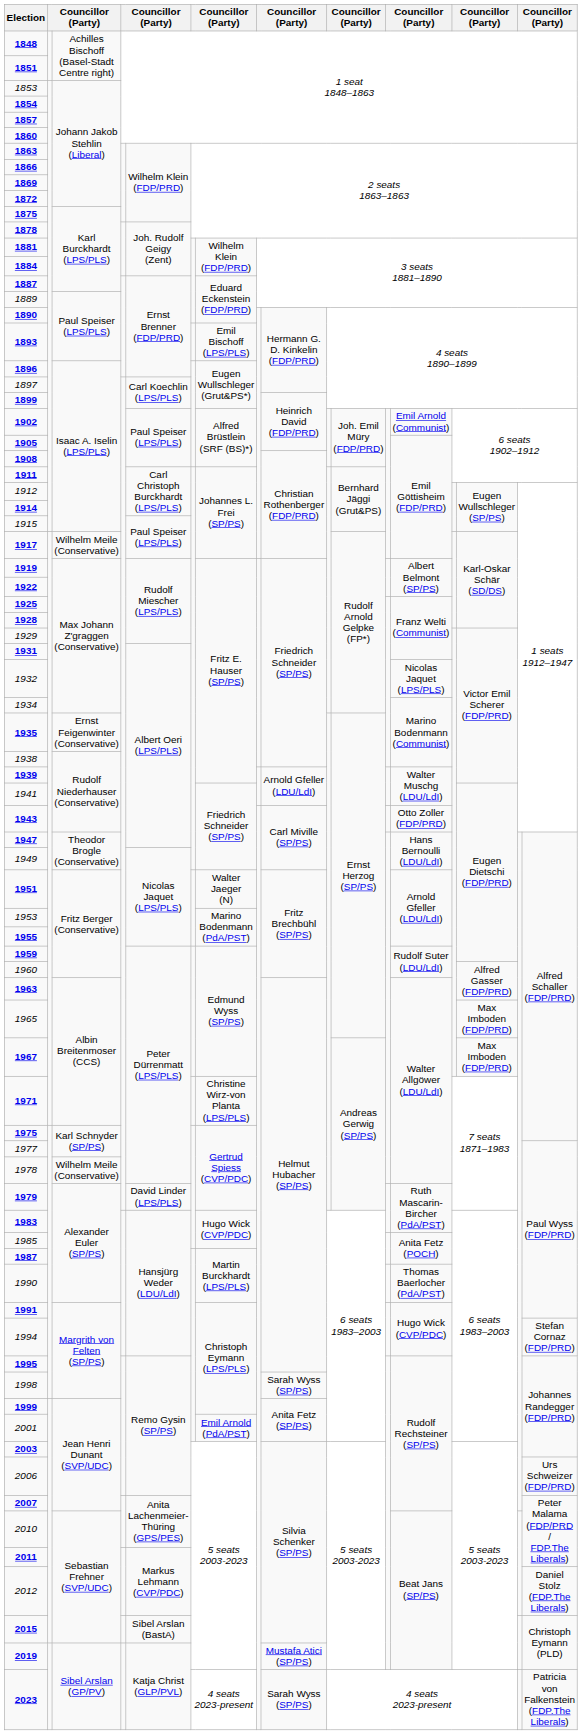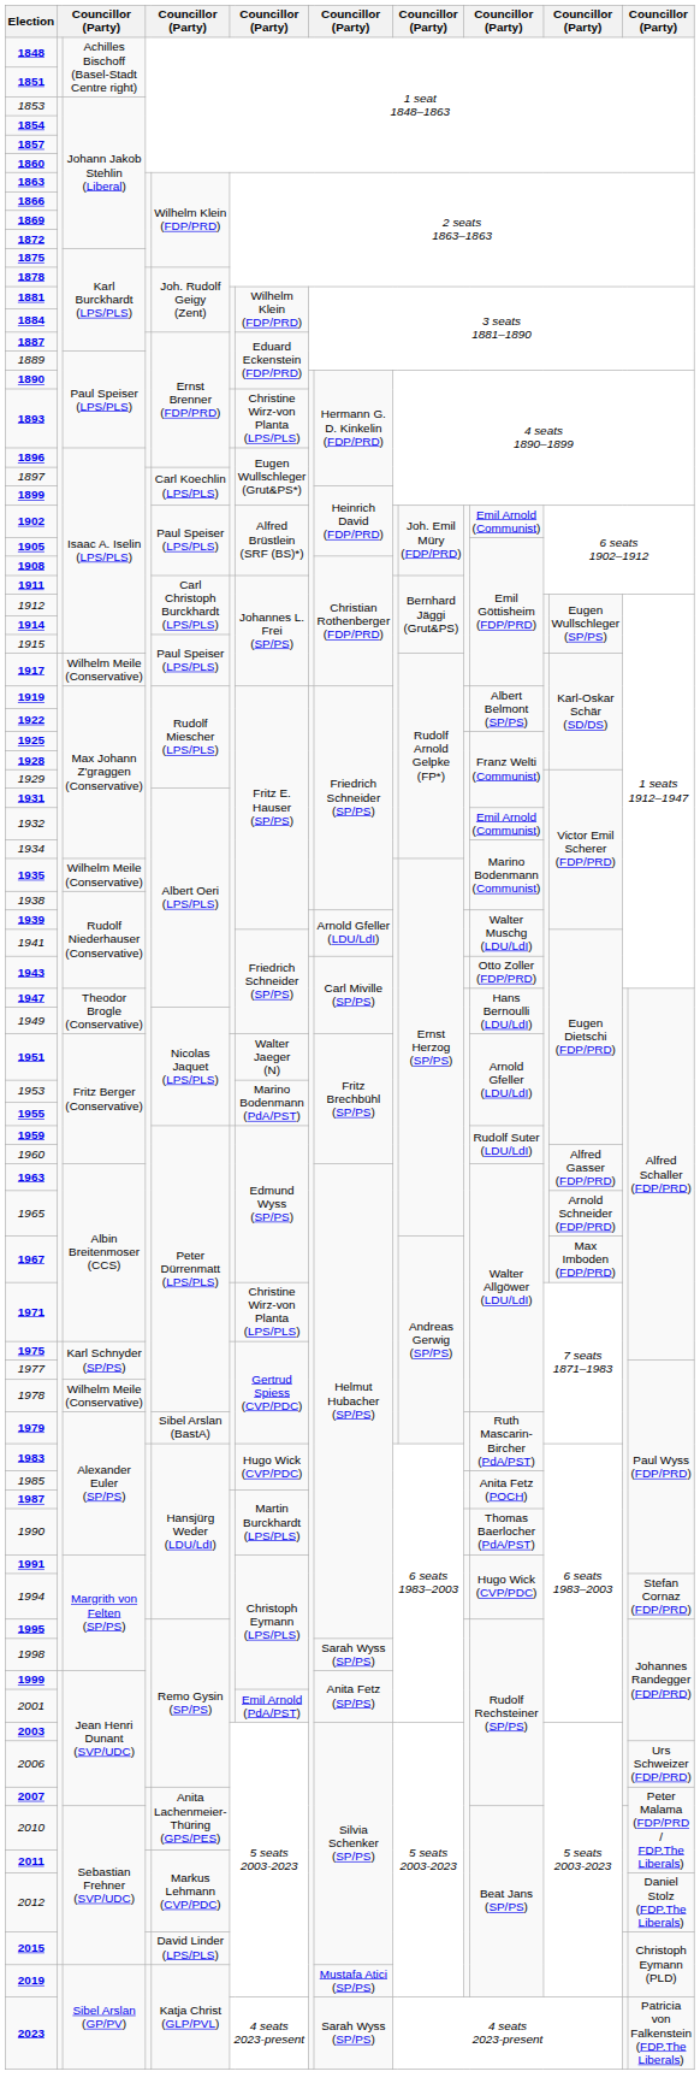1893 | column 7: Emil Bischoff (LPS/PLS) -> Christine Wirz-von Planta (LPS/PLS)
1932 | column 13: Nicolas Jaquet (LPS/PLS) -> Emil Arnold (Communist)
1935 | column 3: Ernst Feigenwinter (Conservative) -> Wilhelm Meile (Conservative)
1965 | column 15: Max Imboden (FDP/PRD) -> Arnold Schneider (FDP/PRD)
1979 | column 5: David Linder (LPS/PLS) -> Sibel Arslan (BastA)
2015 | column 5: Sibel Arslan (BastA) -> David Linder (LPS/PLS)
